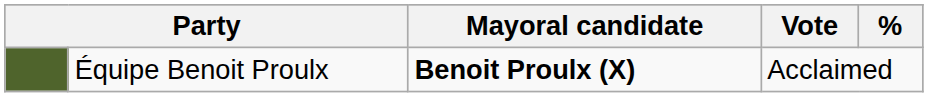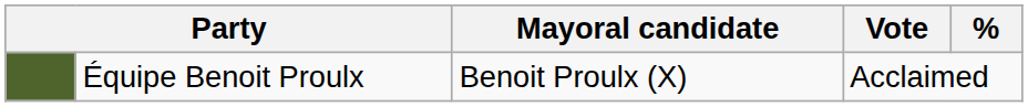Équipe Benoit Proulx | Mayoral candidate: bold -> normal
